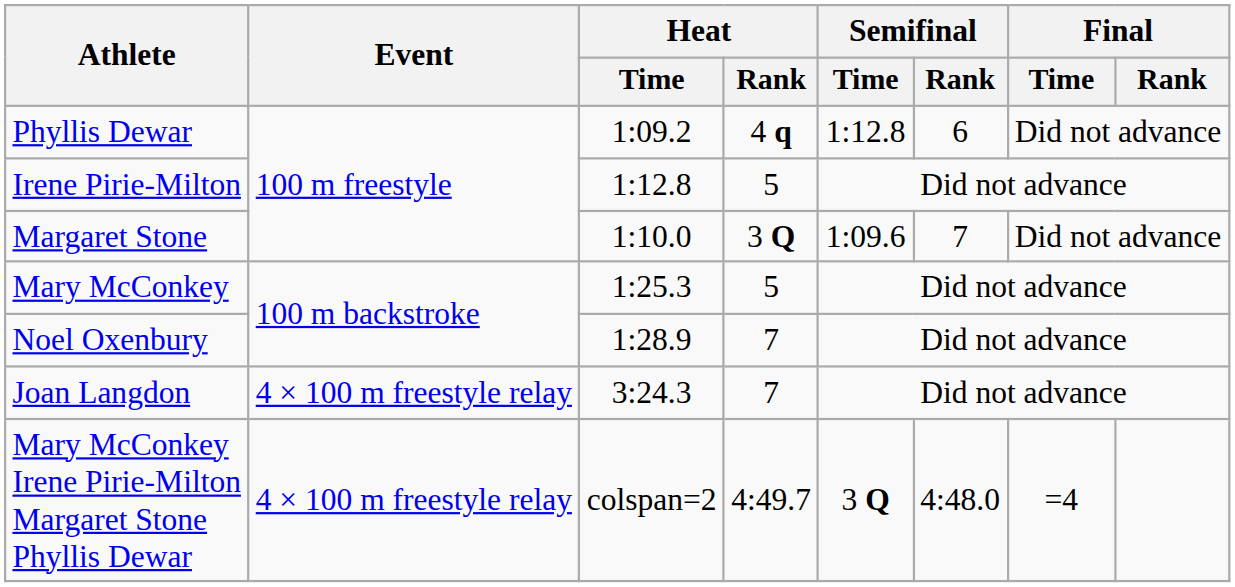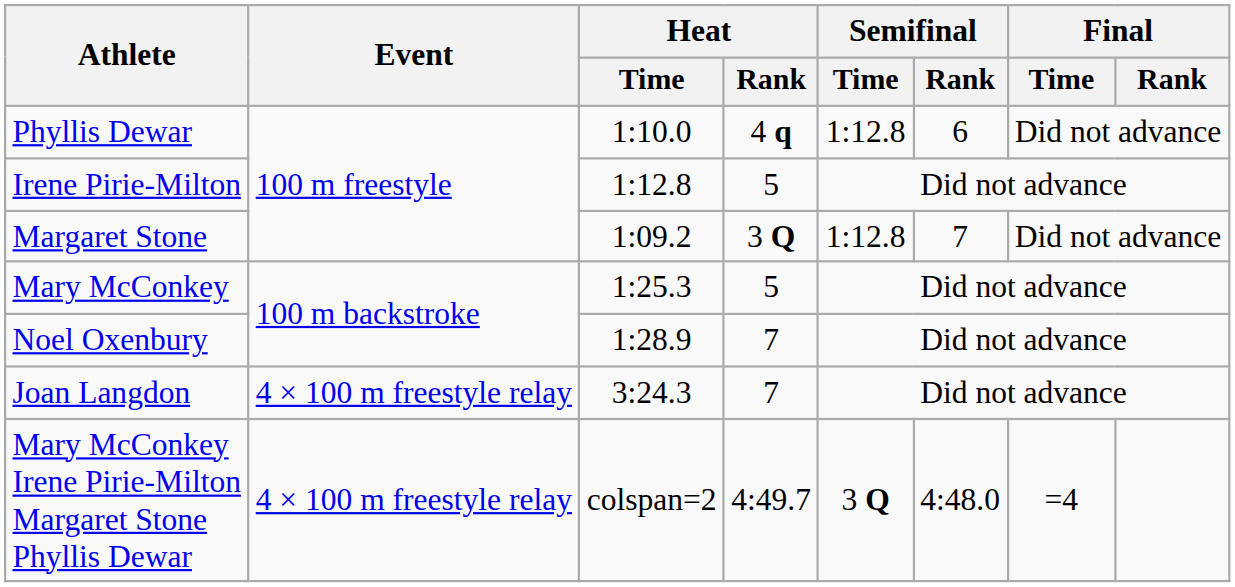Phyllis Dewar | Heat / Time: 1:09.2 -> 1:10.0
Margaret Stone | Heat / Time: 1:10.0 -> 1:09.2
Margaret Stone | Semifinal / Time: 1:09.6 -> 1:12.8
